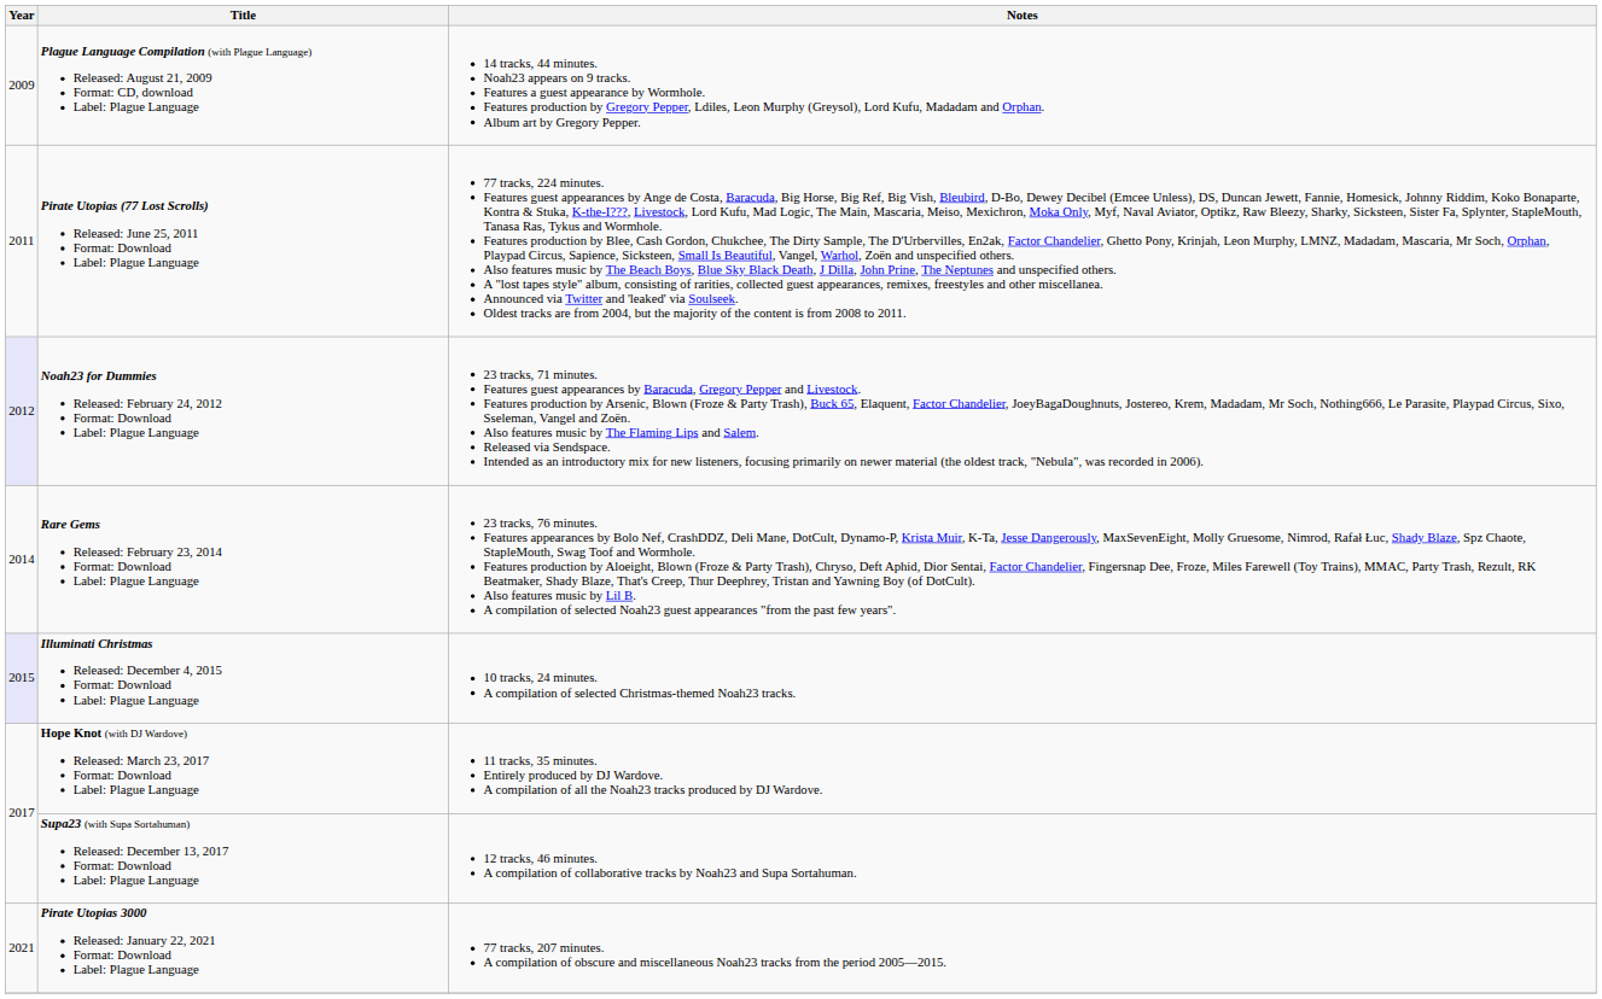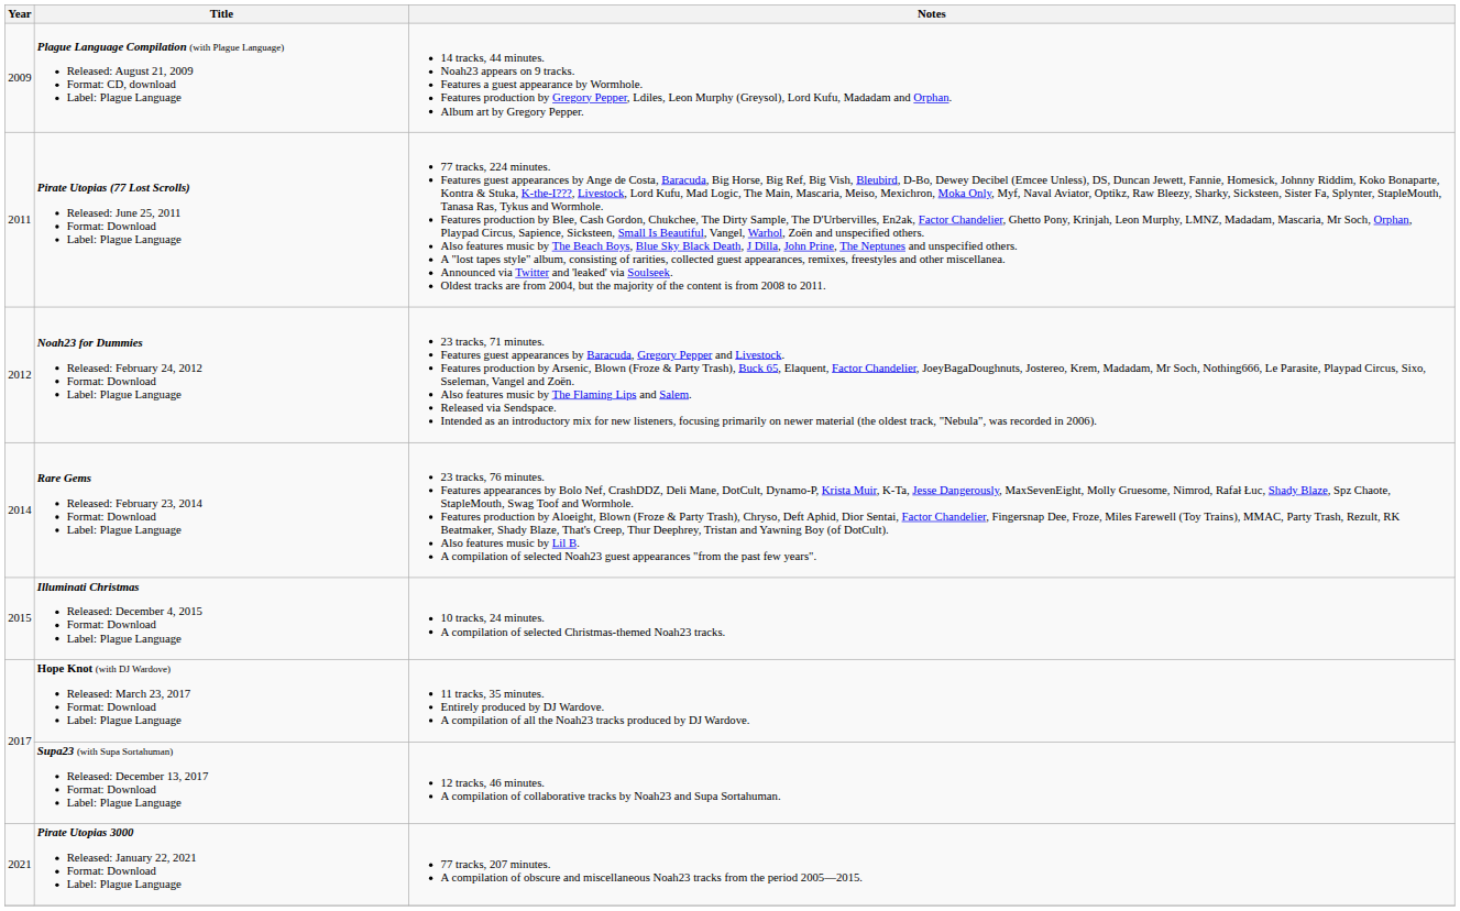row 4 | Year: lavender background -> no background
row 6 | Year: lavender background -> no background
